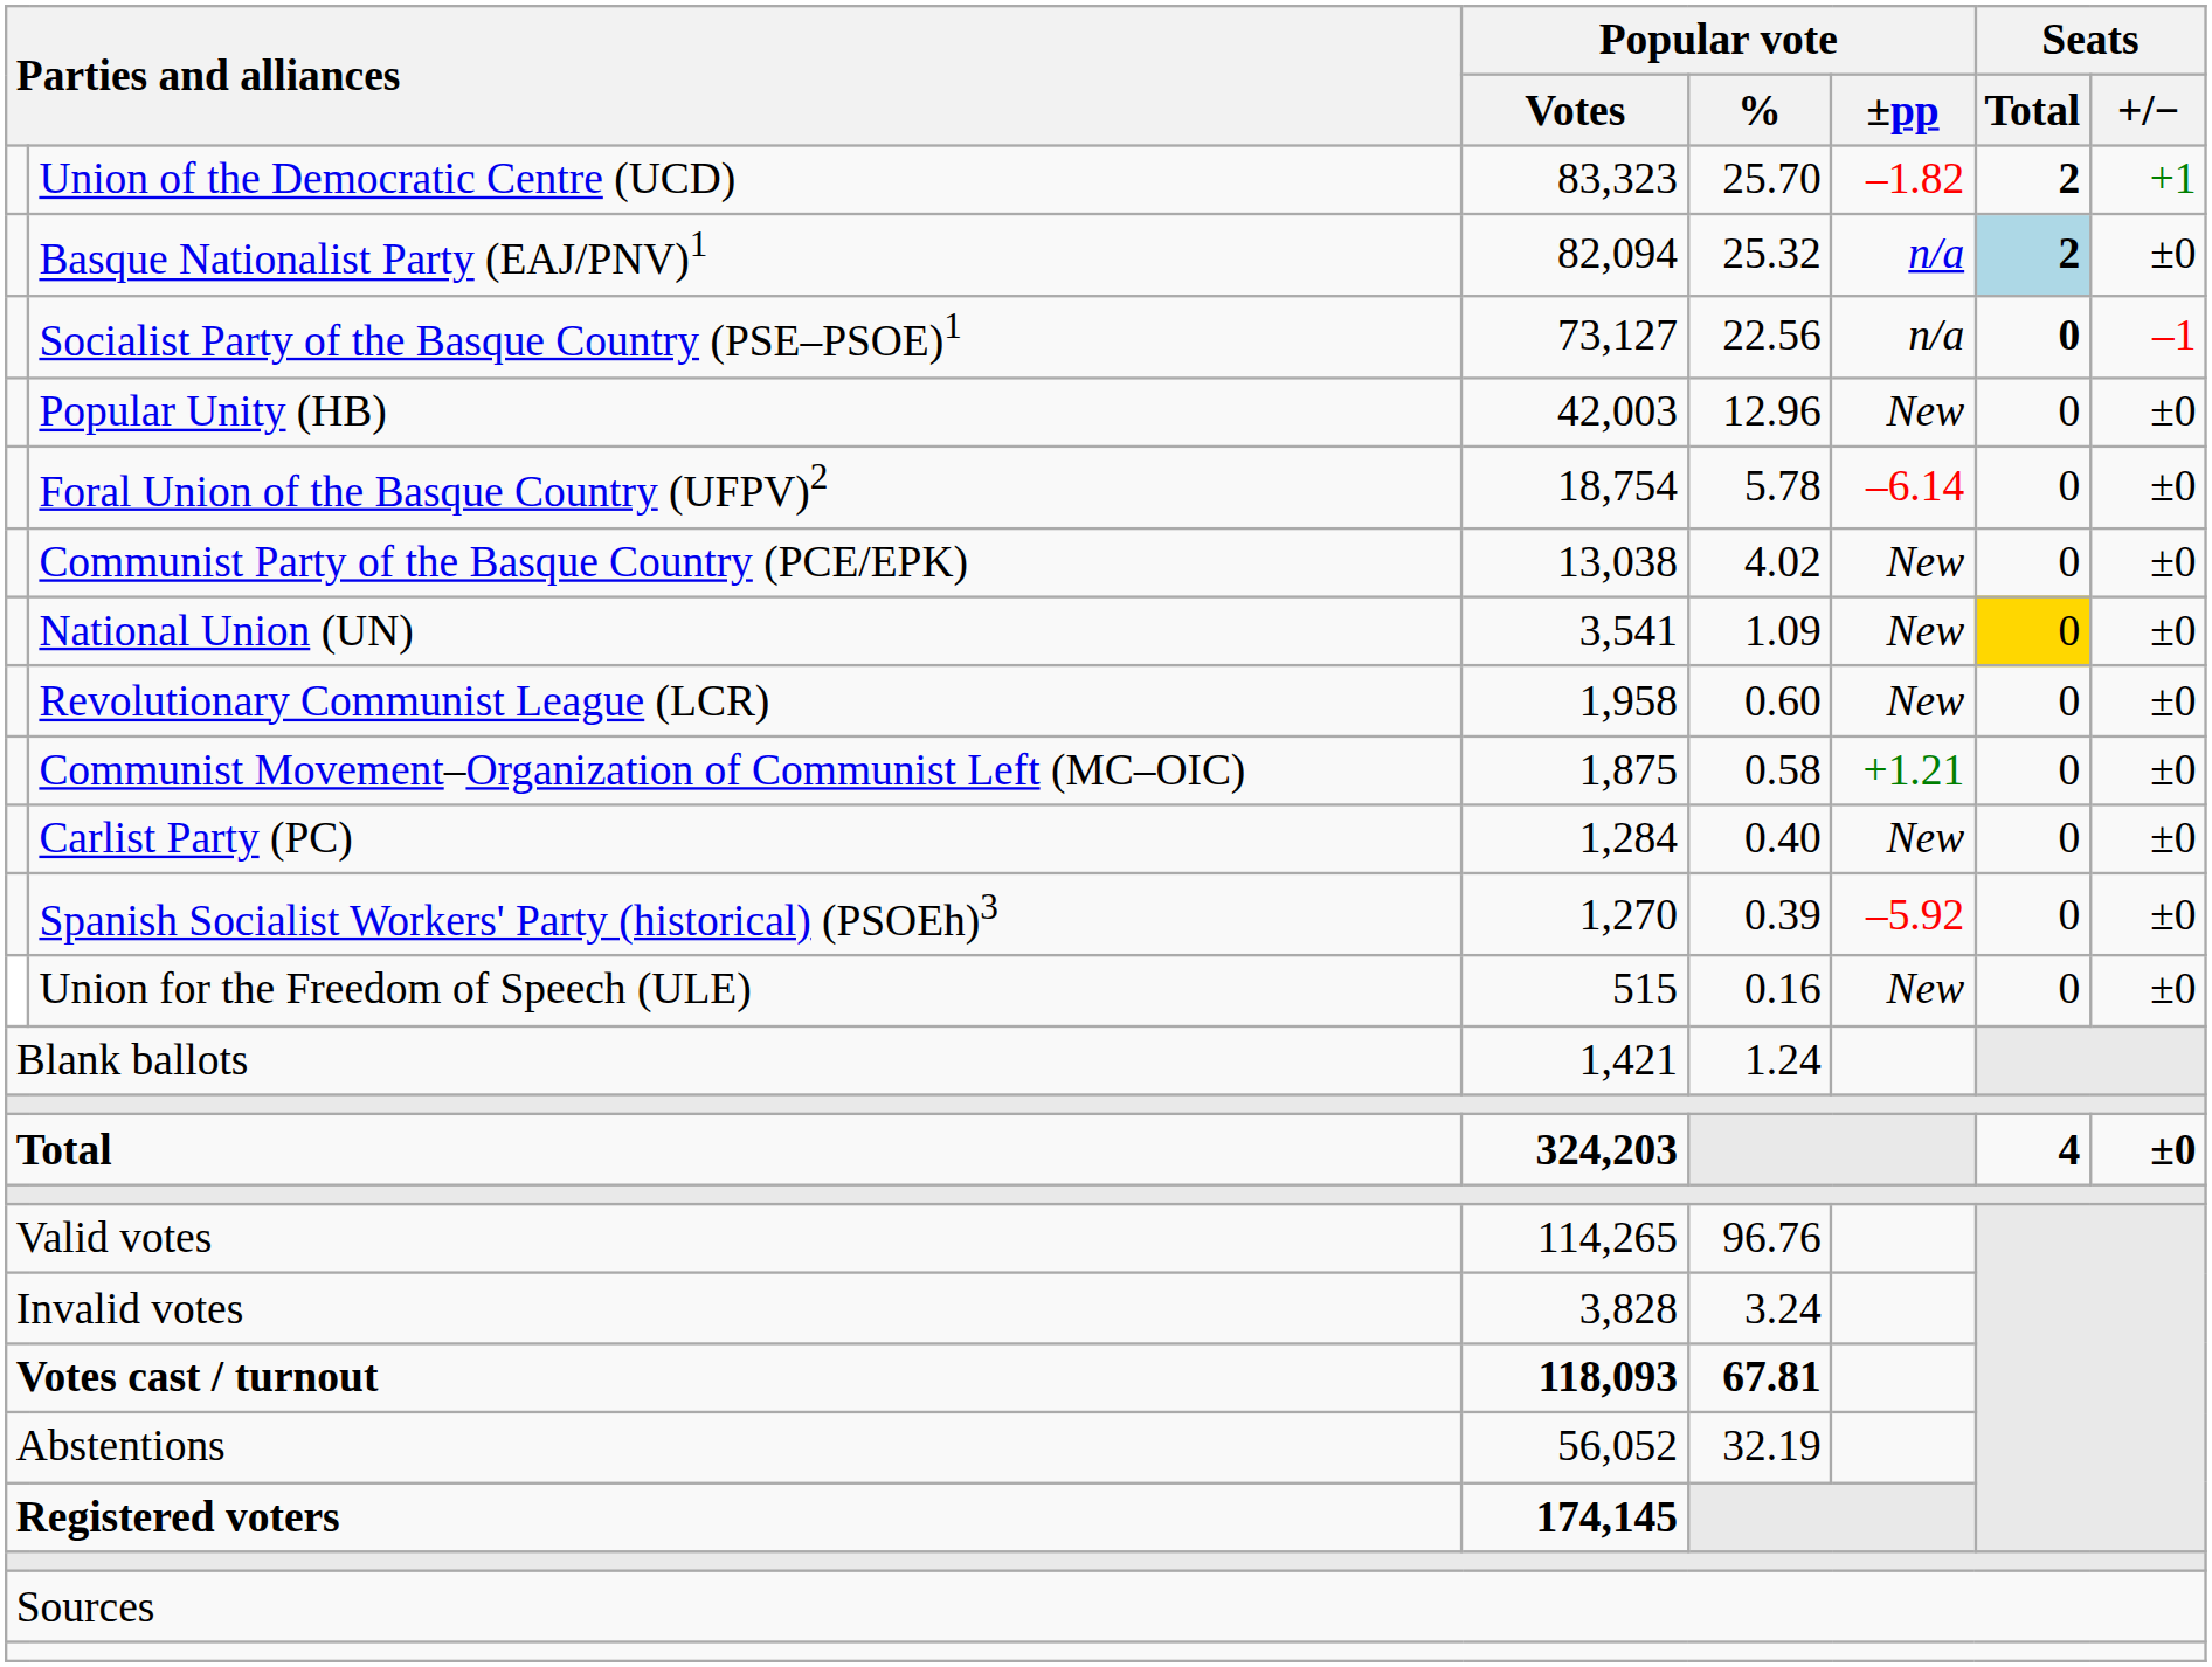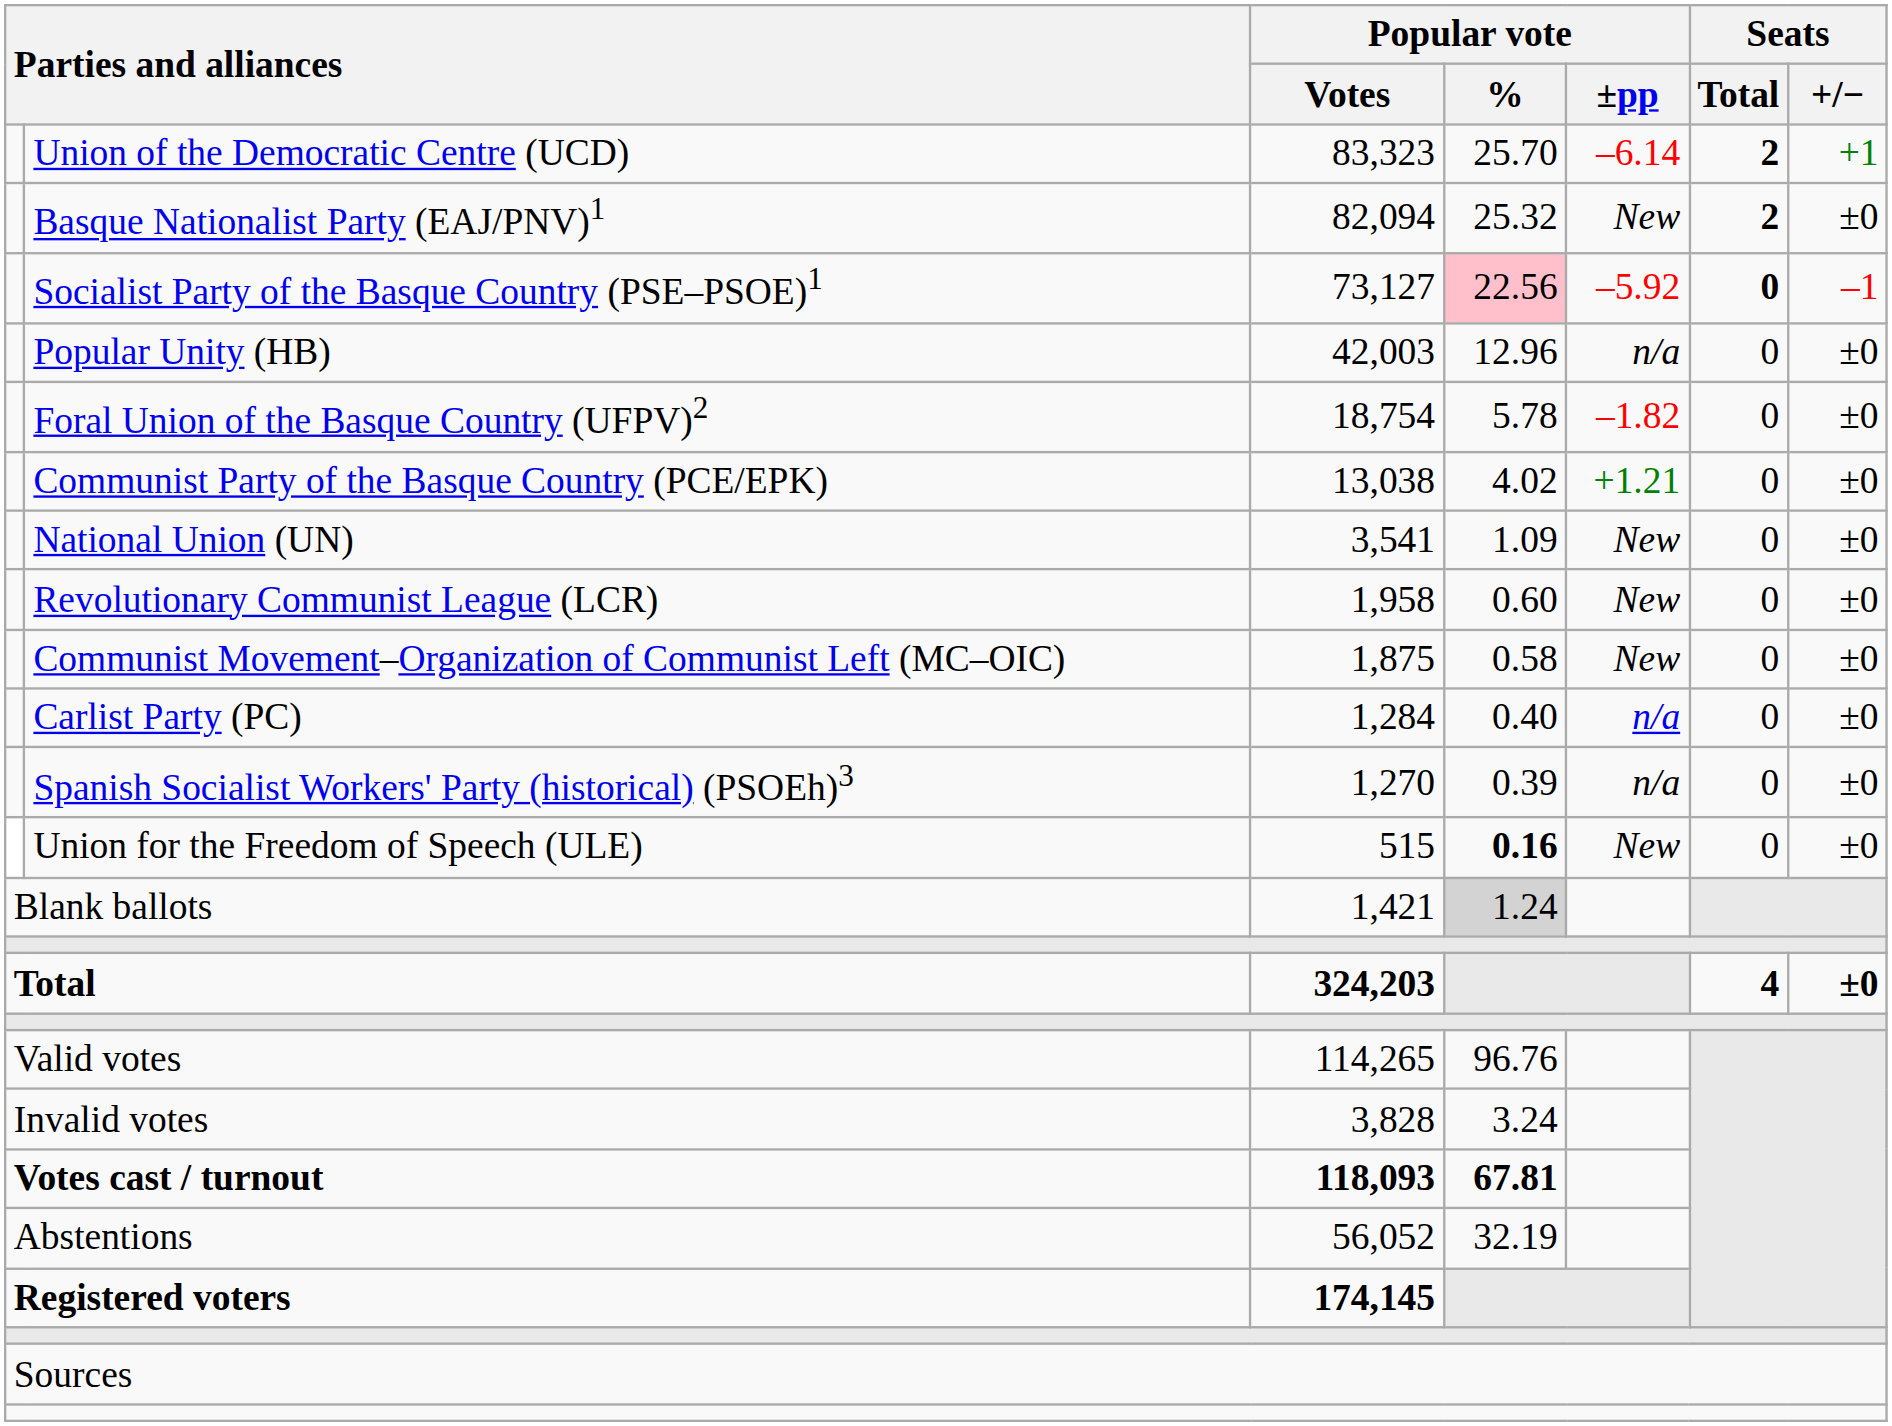Union of the Democratic Centre (UCD) | Popular vote / ±pp: –1.82 -> –6.14
Basque Nationalist Party (EAJ/PNV)1 | Popular vote / ±pp: n/a -> New
Basque Nationalist Party (EAJ/PNV)1 | Seats / Total: lightblue background -> no background
Socialist Party of the Basque Country (PSE–PSOE)1 | Popular vote / %: no background -> pink background
Socialist Party of the Basque Country (PSE–PSOE)1 | Popular vote / ±pp: n/a -> –5.92
Popular Unity (HB) | Popular vote / ±pp: New -> n/a
Foral Union of the Basque Country (UFPV)2 | Popular vote / ±pp: –6.14 -> –1.82
Communist Party of the Basque Country (PCE/EPK) | Popular vote / ±pp: New -> +1.21
National Union (UN) | Seats / Total: gold background -> no background
Communist Movement–Organization of Communist Left (MC–OIC) | Popular vote / ±pp: +1.21 -> New
Carlist Party (PC) | Popular vote / ±pp: New -> n/a
Spanish Socialist Workers' Party (historical) (PSOEh)3 | Popular vote / ±pp: –5.92 -> n/a
Union for the Freedom of Speech (ULE) | Popular vote / %: normal -> bold
Blank ballots | Popular vote / %: no background -> lightgrey background
